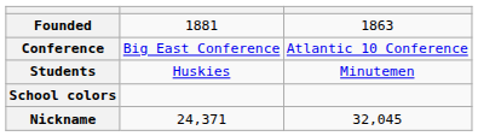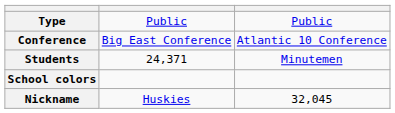- row: Founded | 1881 | 1863
+ row: Type | Public | Public
Students | column 2: Huskies -> 24,371
Nickname | column 2: 24,371 -> Huskies
